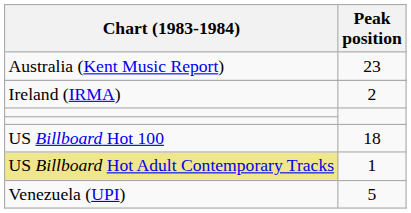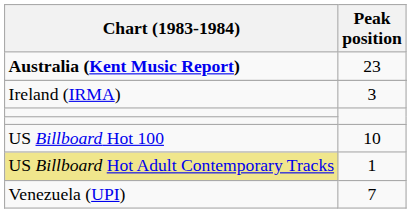row 2 | Chart (1983-1984): normal -> bold
row 3 | Peak position: 2 -> 3
row 6 | Peak position: 18 -> 10
row 8 | Peak position: 5 -> 7
